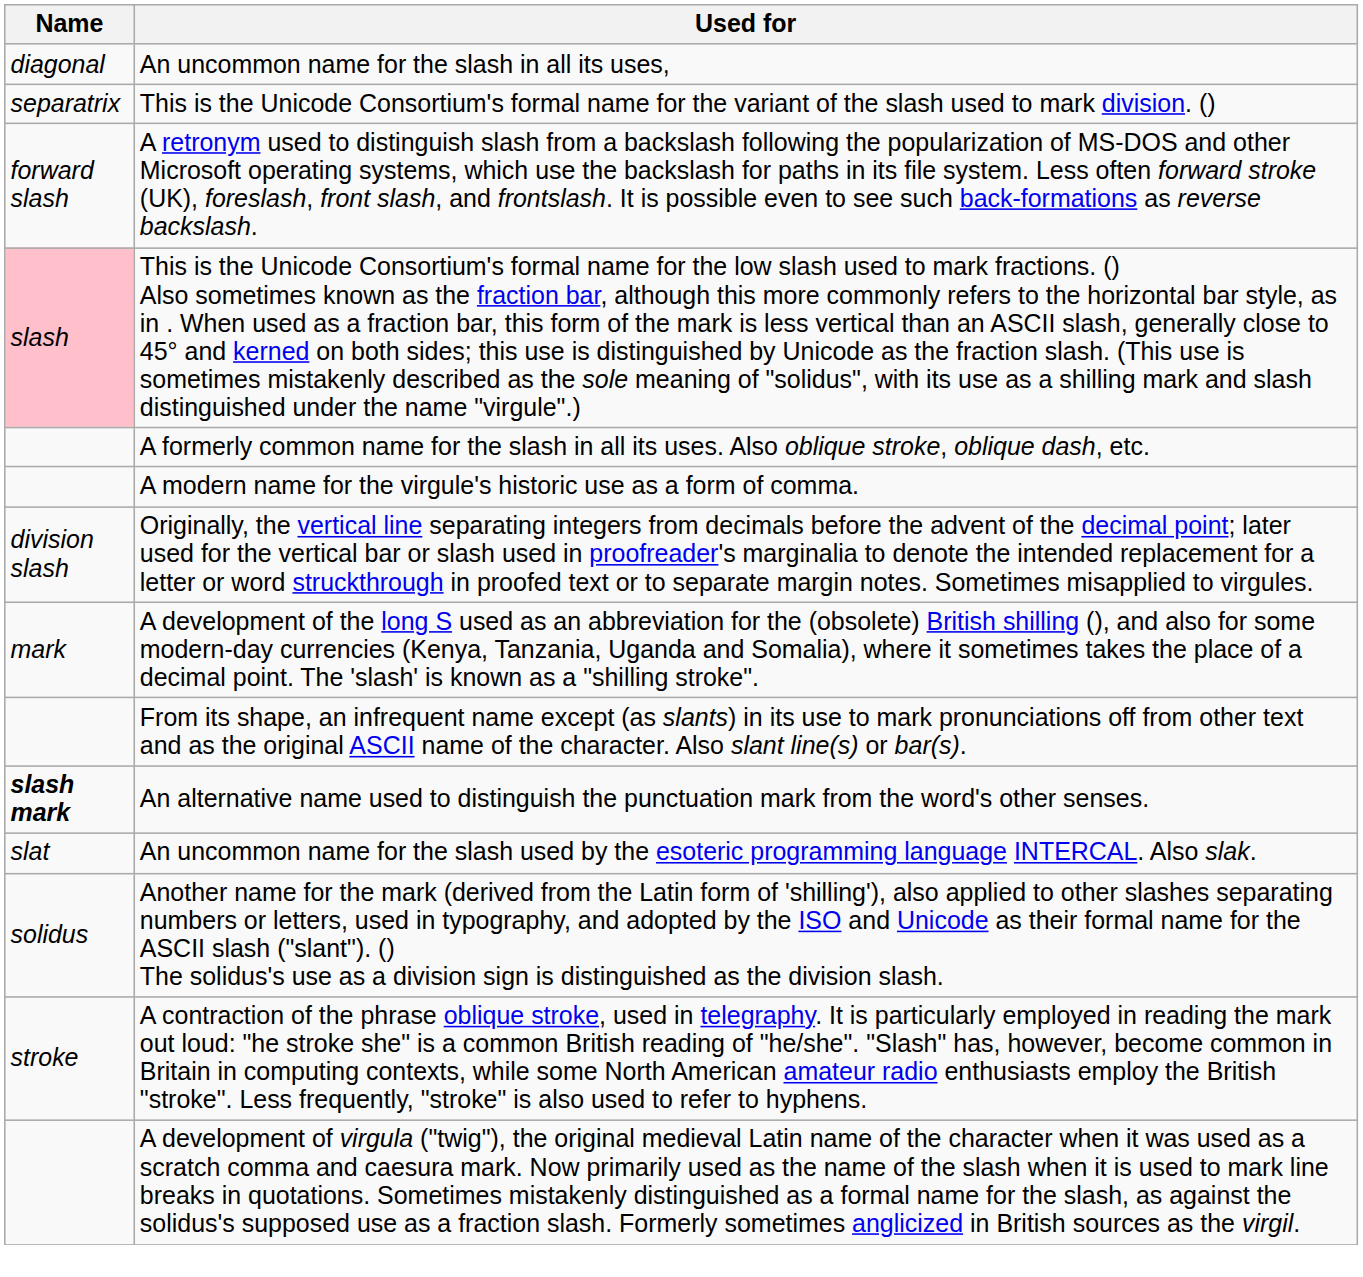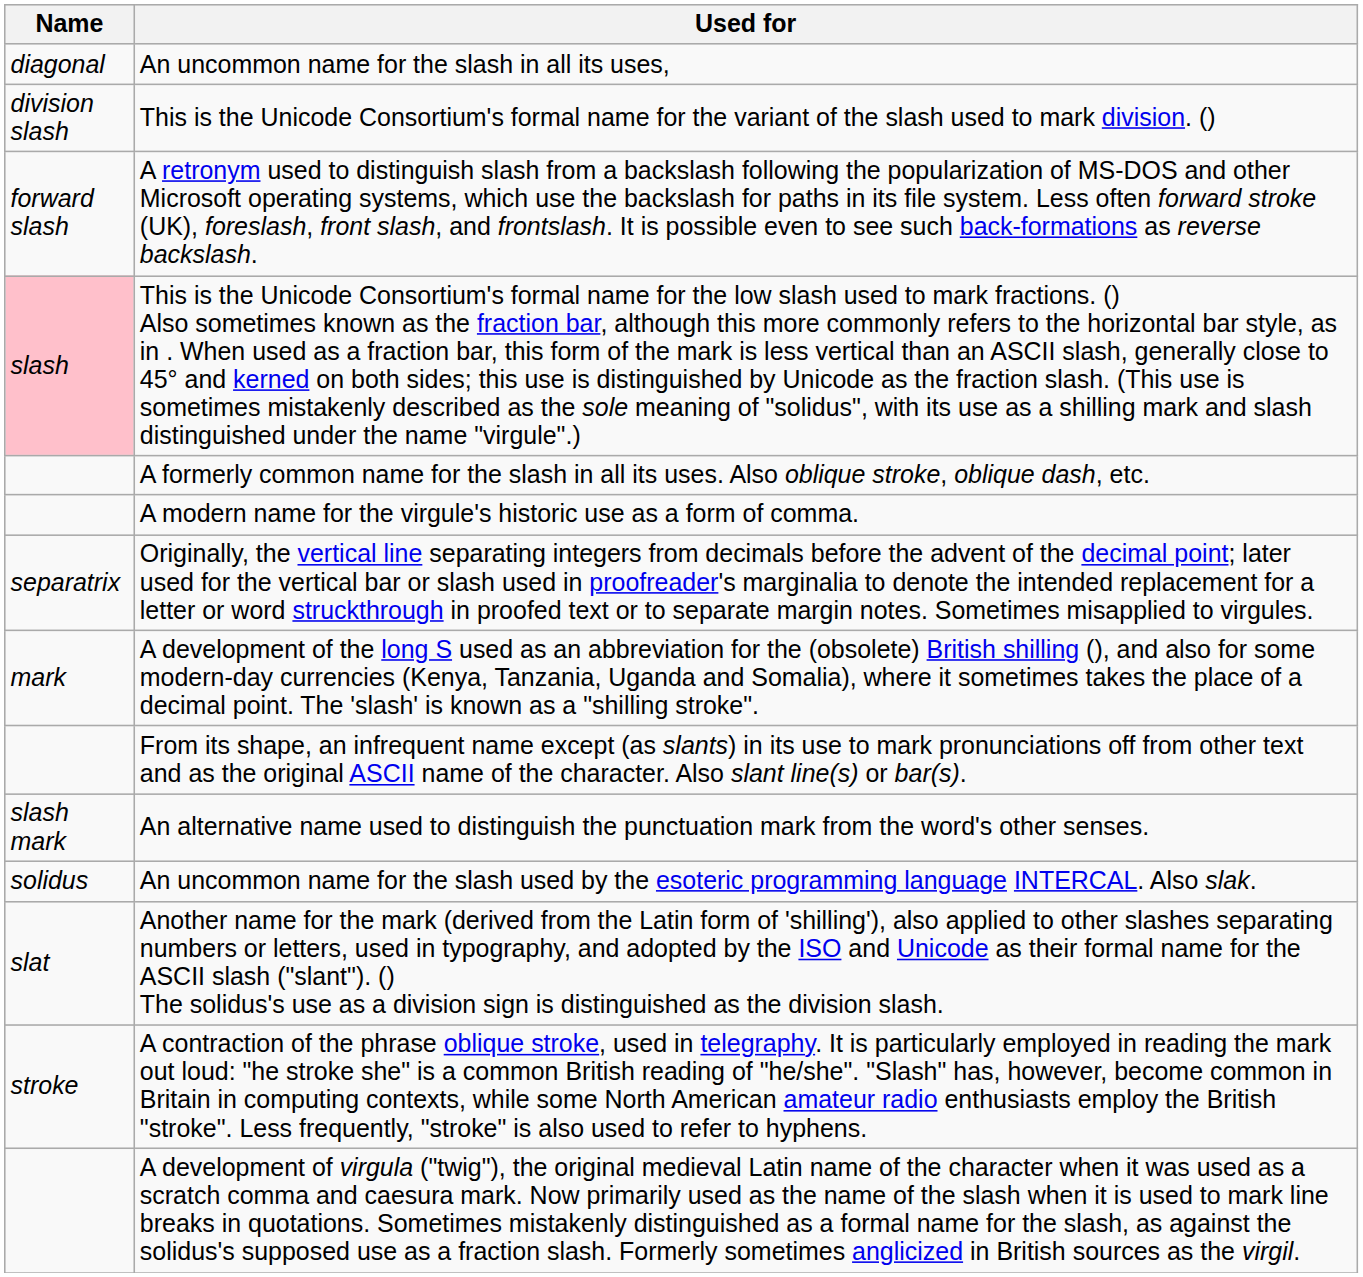row 3 | Name: separatrix -> division slash
row 8 | Name: division slash -> separatrix
row 11 | Name: bold -> normal
row 12 | Name: slat -> solidus
row 13 | Name: solidus -> slat
